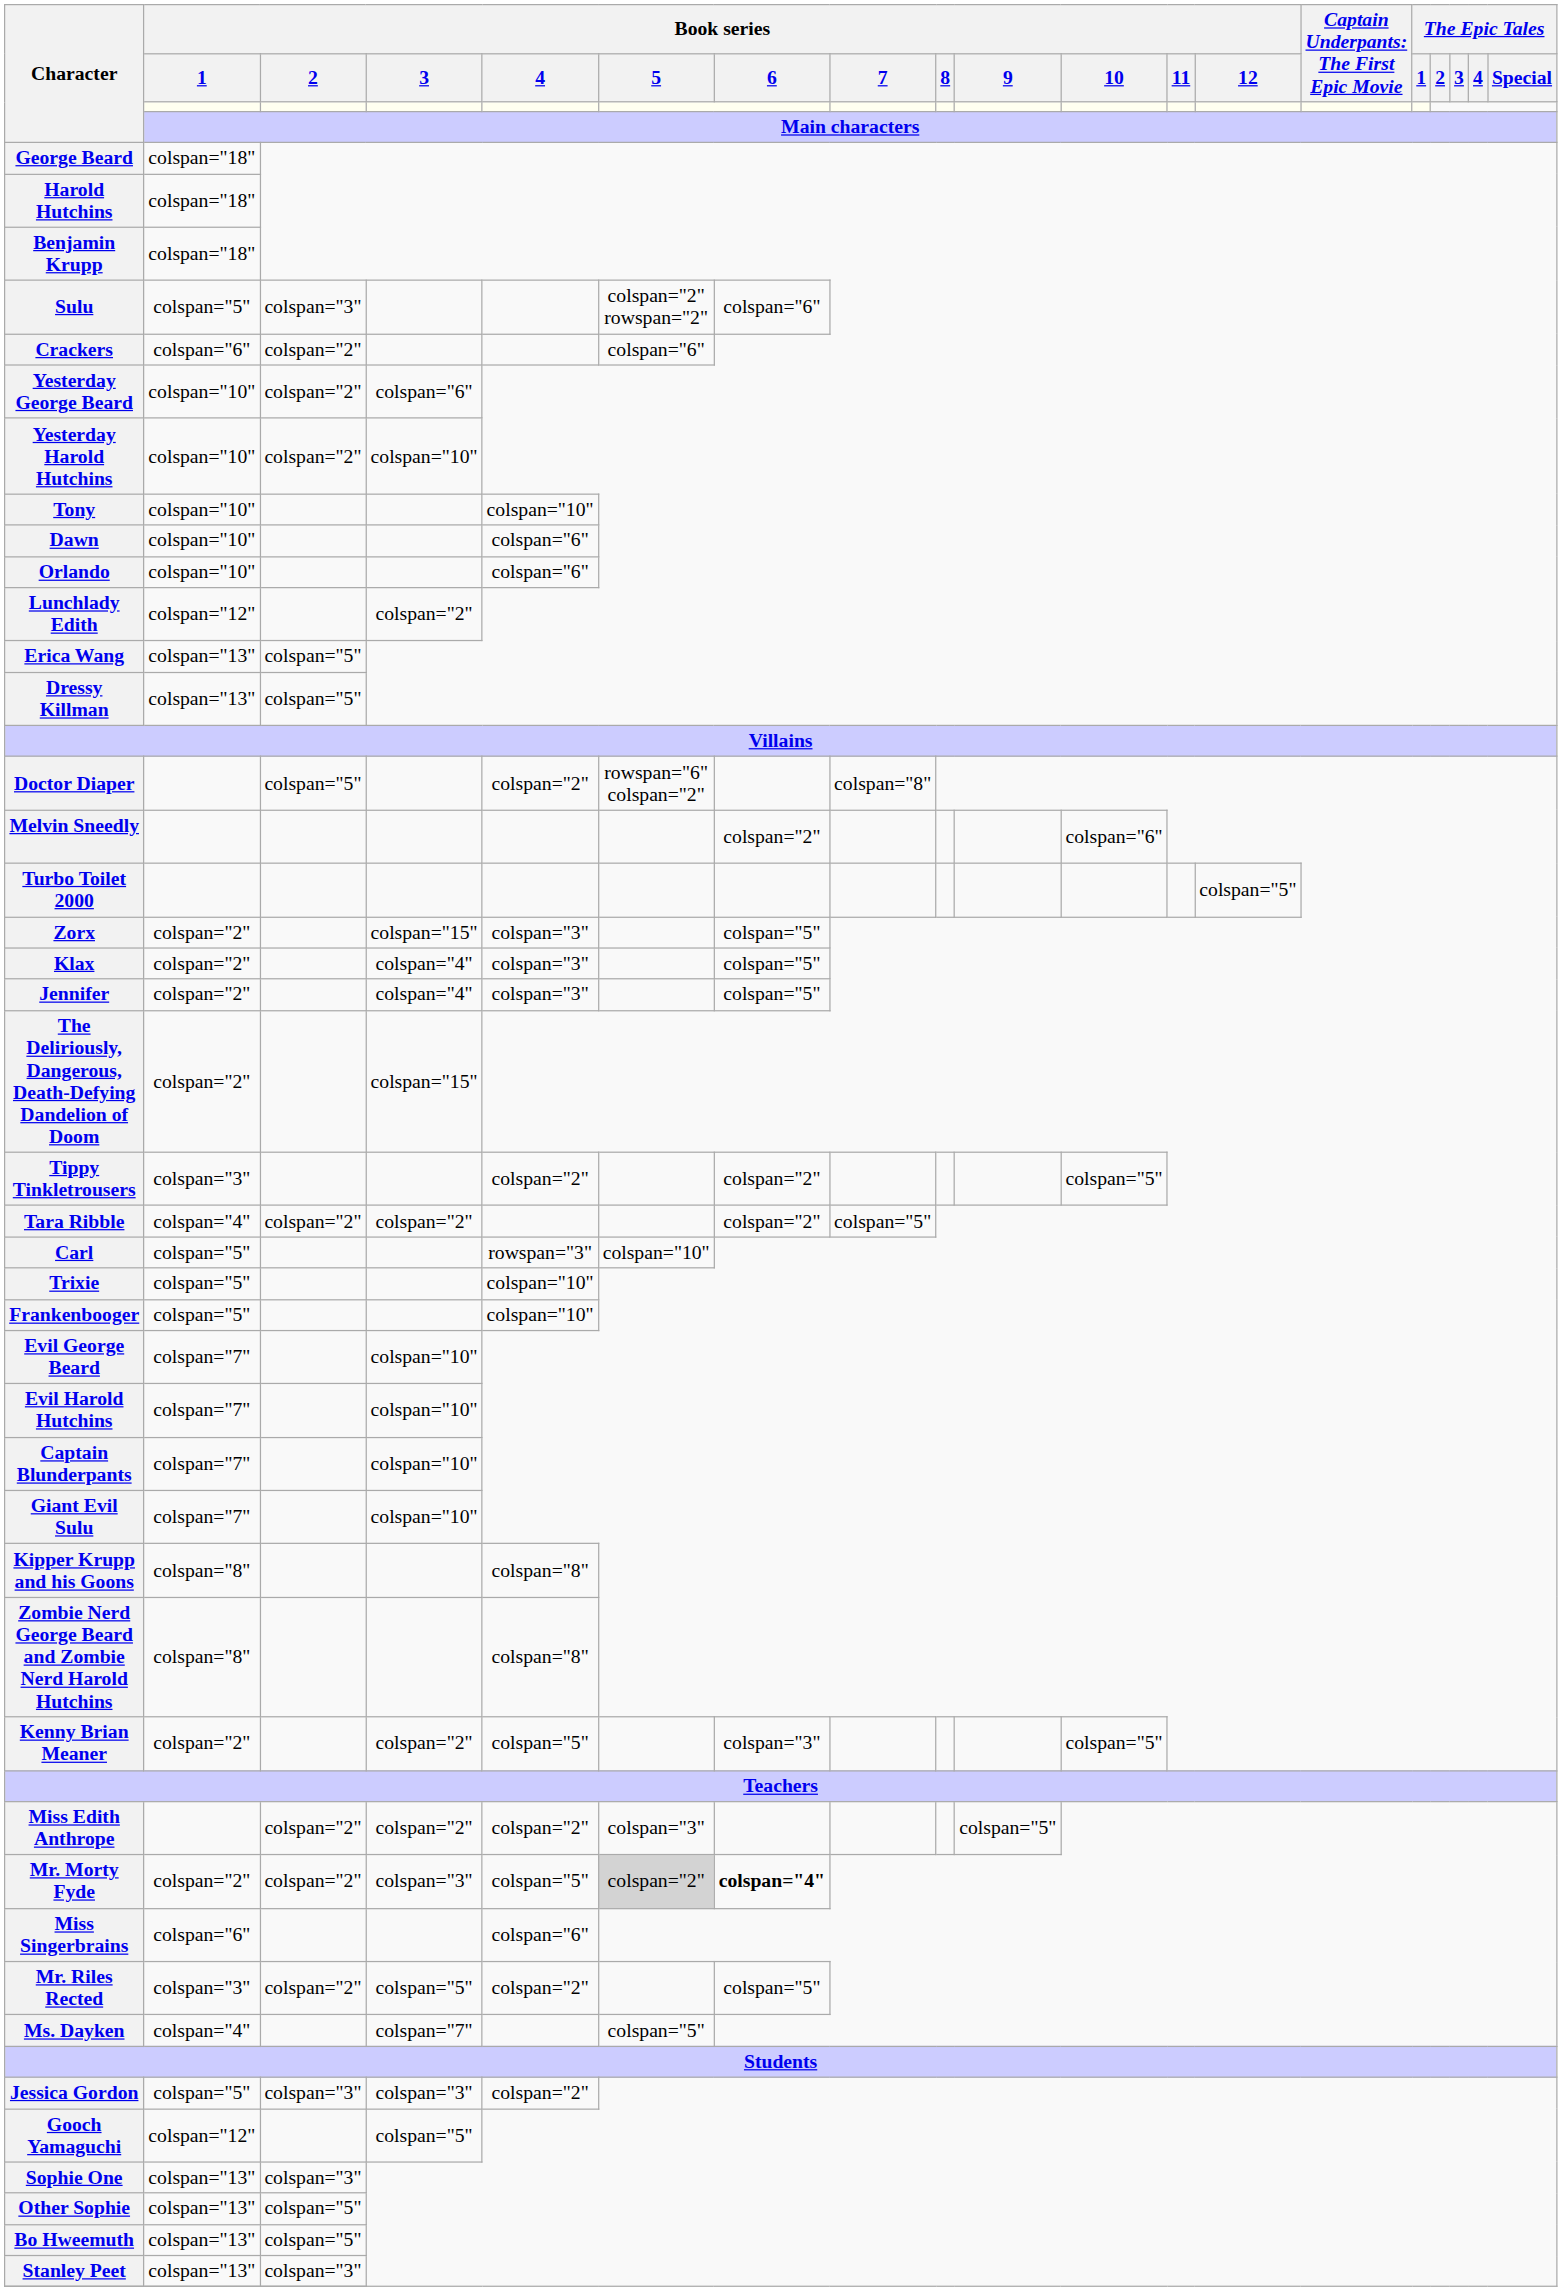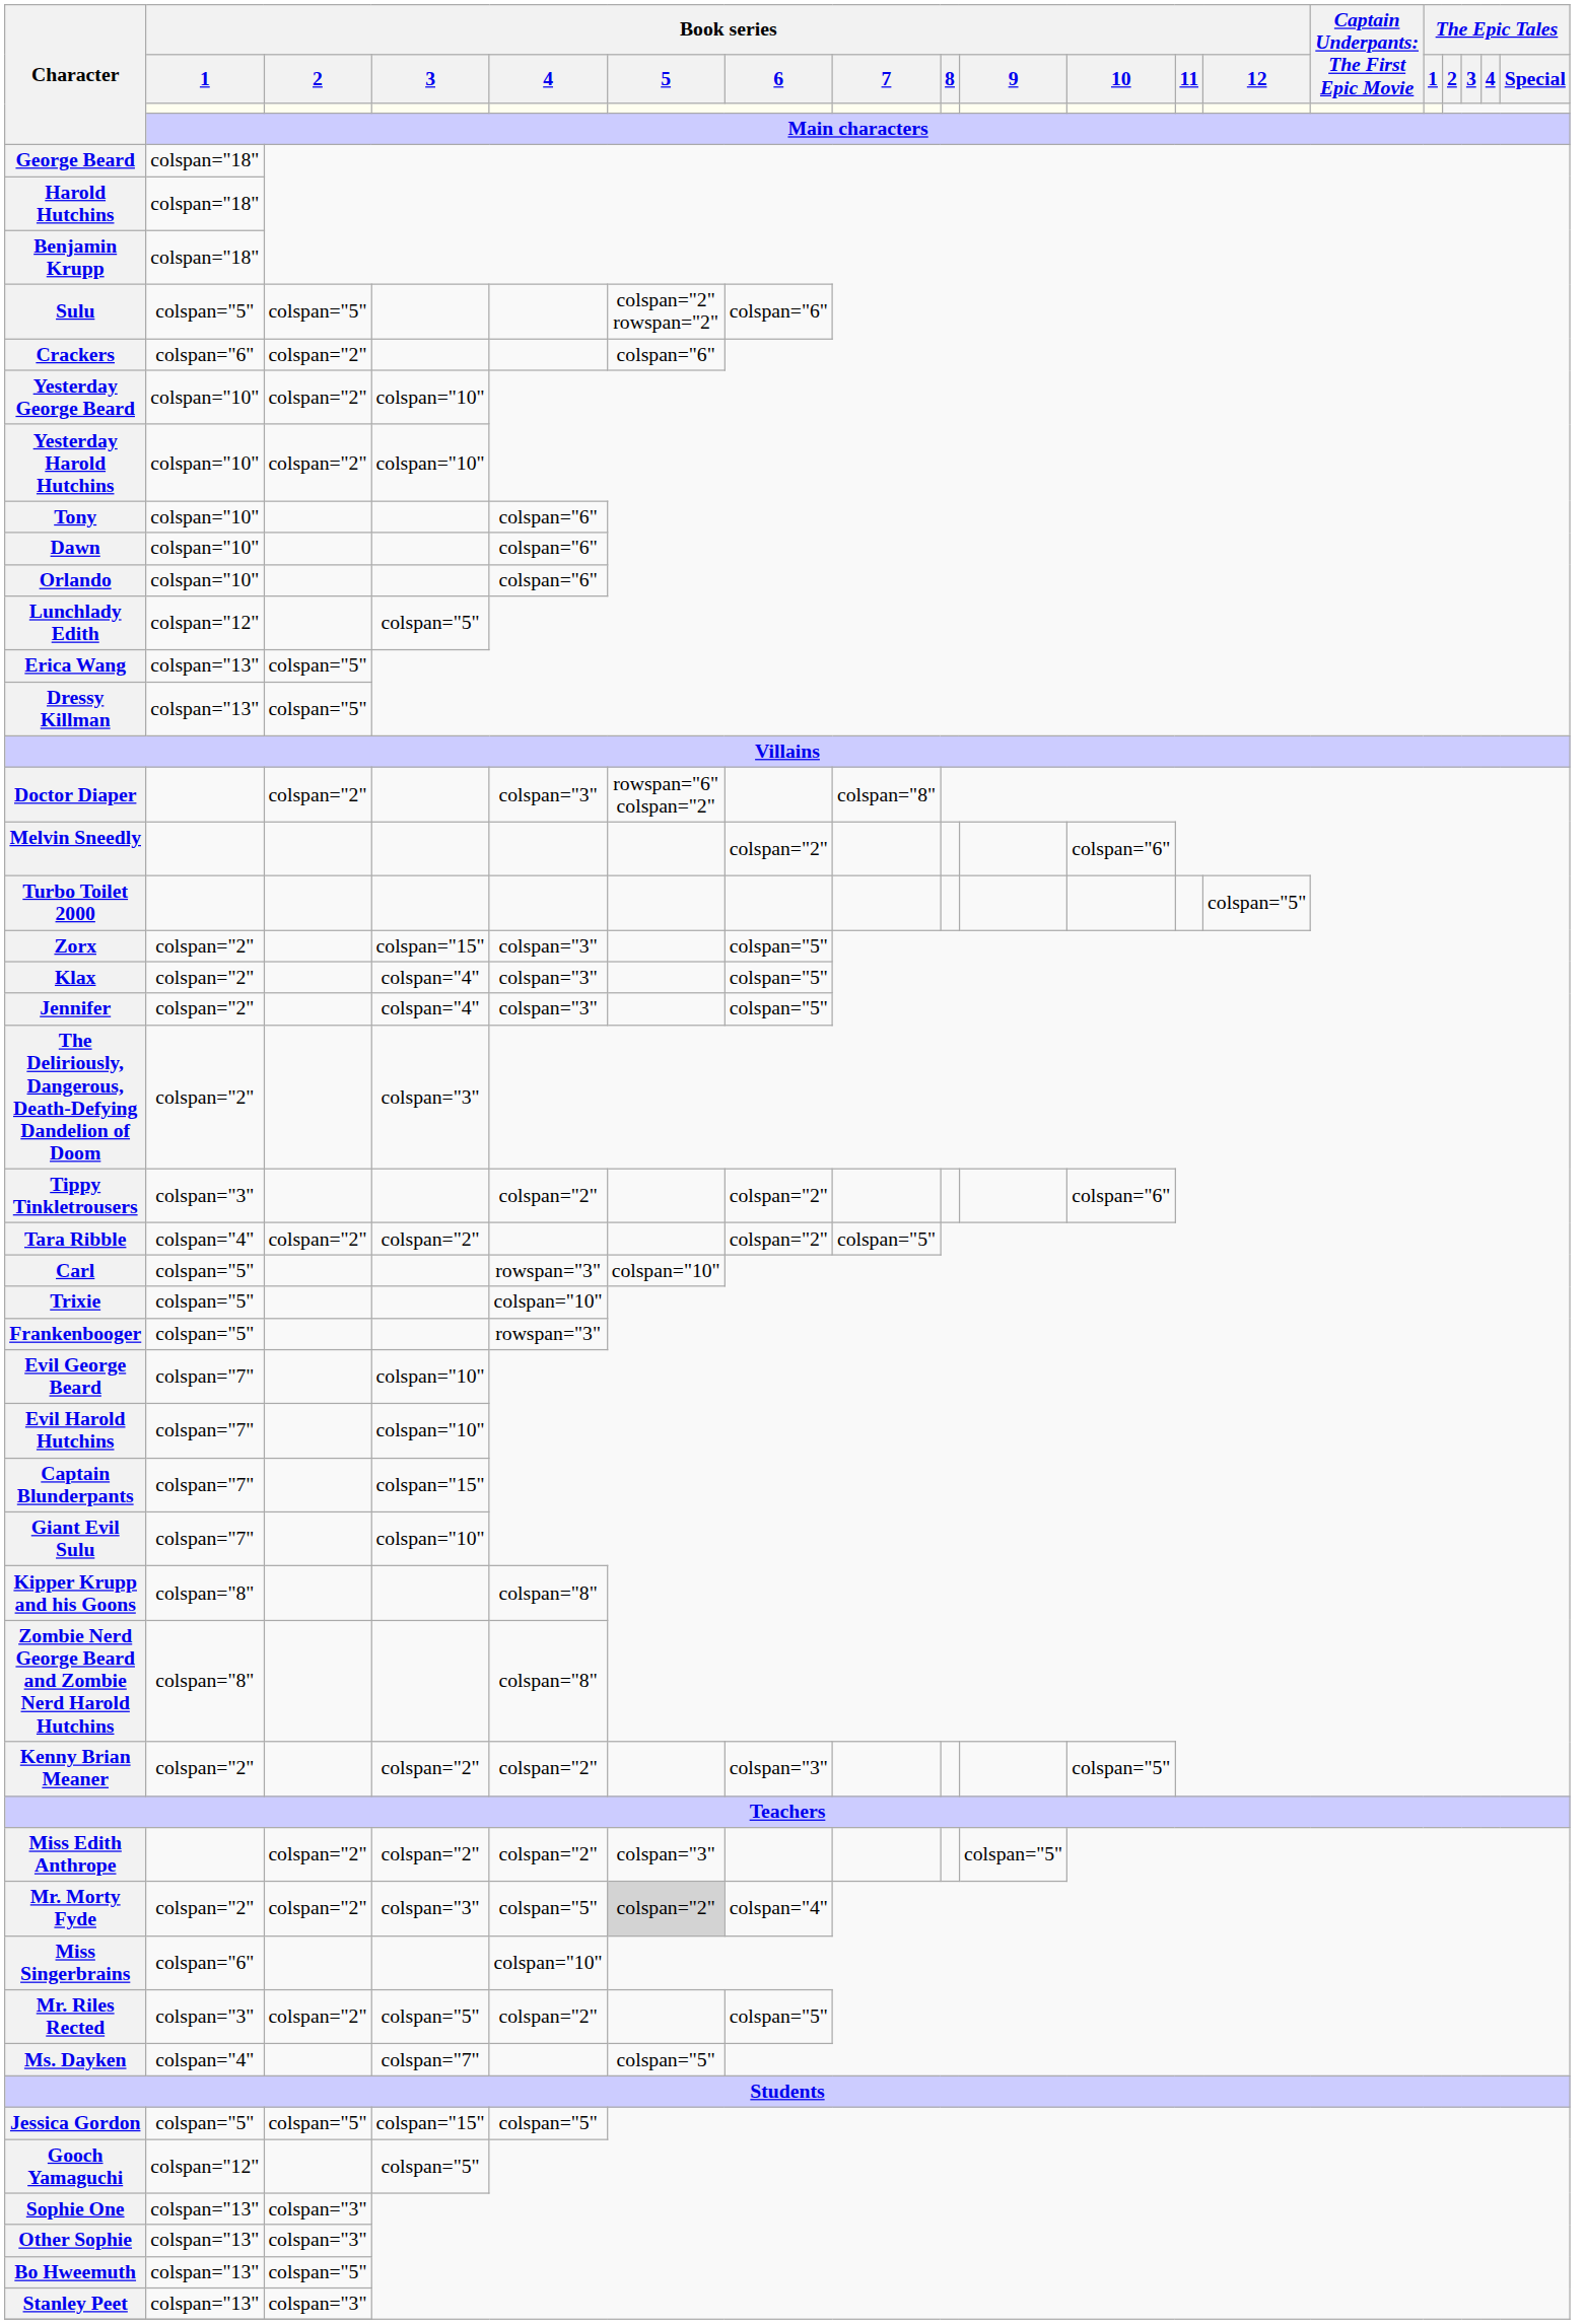Sulu | Book series / 2: colspan="3" -> colspan="5"
Yesterday George Beard | Book series / 3: colspan="6" -> colspan="10"
Tony | Book series / 4: colspan="10" -> colspan="6"
Lunchlady Edith | Book series / 3: colspan="2" -> colspan="5"
Doctor Diaper | Book series / 2: colspan="5" -> colspan="2"
Doctor Diaper | Book series / 4: colspan="2" -> colspan="3"
The Deliriously, Dangerous, Death-Defying Dandelion of Doom | Book series / 3: colspan="15" -> colspan="3"
Tippy Tinkletrousers | Book series / 10: colspan="5" -> colspan="6"
Frankenbooger | Book series / 4: colspan="10" -> rowspan="3"
Captain Blunderpants | Book series / 3: colspan="10" -> colspan="15"
Kenny Brian Meaner | Book series / 4: colspan="5" -> colspan="2"
Mr. Morty Fyde | Book series / 6: bold -> normal
Miss Singerbrains | Book series / 4: colspan="6" -> colspan="10"
Jessica Gordon | Book series / 2: colspan="3" -> colspan="5"
Jessica Gordon | Book series / 3: colspan="3" -> colspan="15"
Jessica Gordon | Book series / 4: colspan="2" -> colspan="5"
Other Sophie | Book series / 2: colspan="5" -> colspan="3"
